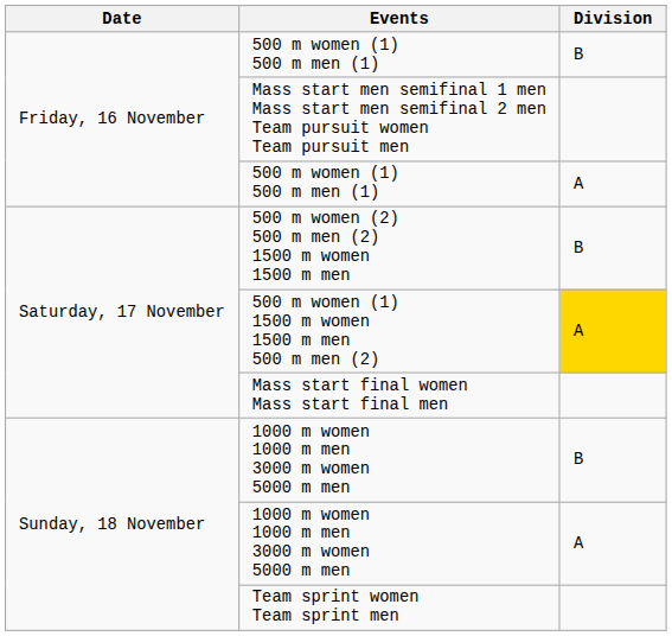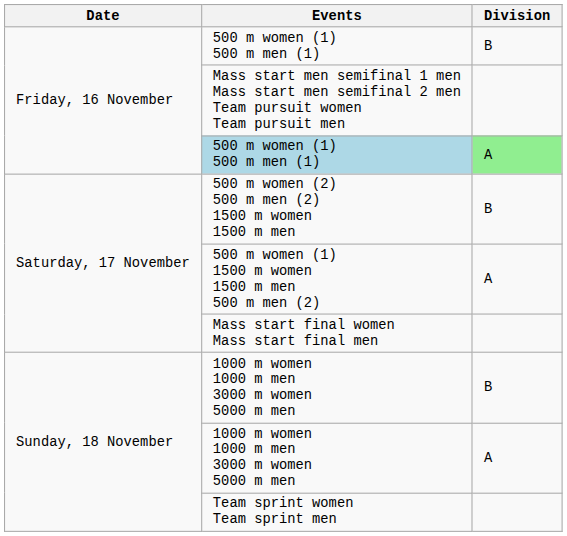500 m women (1) 500 m men (1) / A | Events: no background -> lightblue background
500 m women (1) 500 m men (1) / A | Division: no background -> lightgreen background
500 m women (1) 1500 m women 1500 m men 500 m men (2) | Division: gold background -> no background
